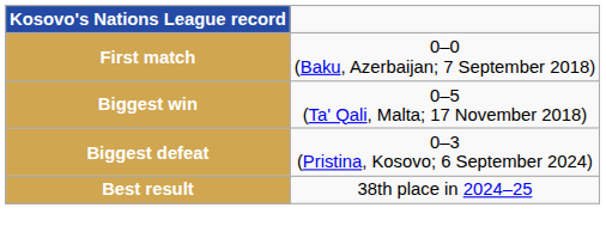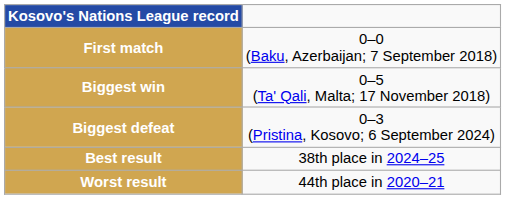+ row: Worst result | 44th place in 2020–21
